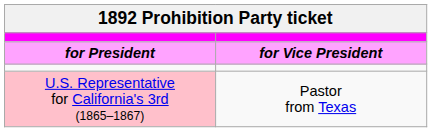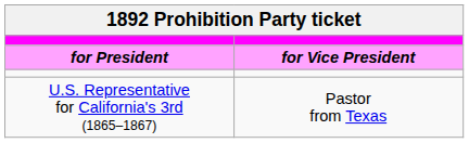U.S. Representative for California's 3rd (1865–1867) | column 1: pink background -> no background
